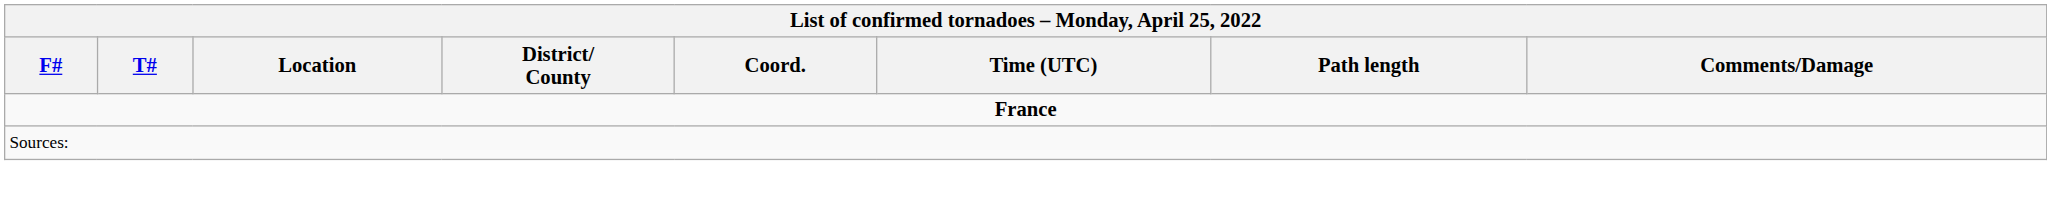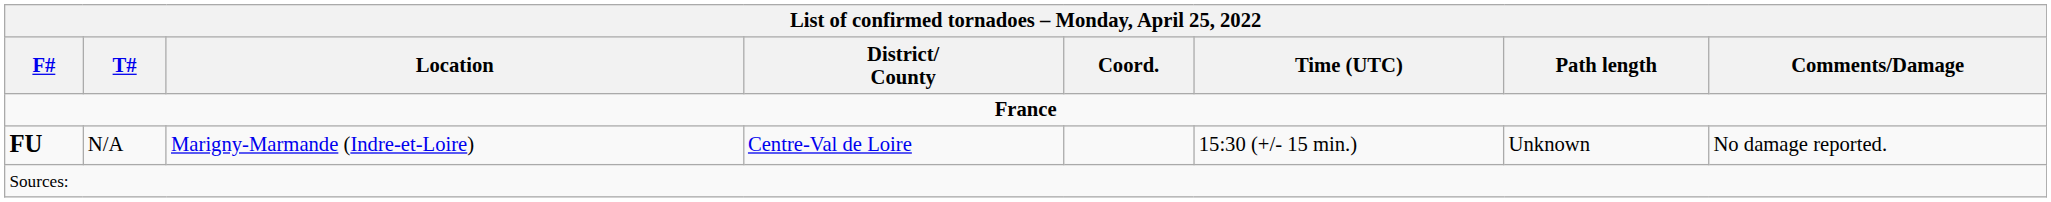+ row: FU | N/A | Marigny-Marmande (Indre-et-Loire) | Centre-Val de Loire | 15:30 (+/- 15 min.) | Unknown | No damage reported.
